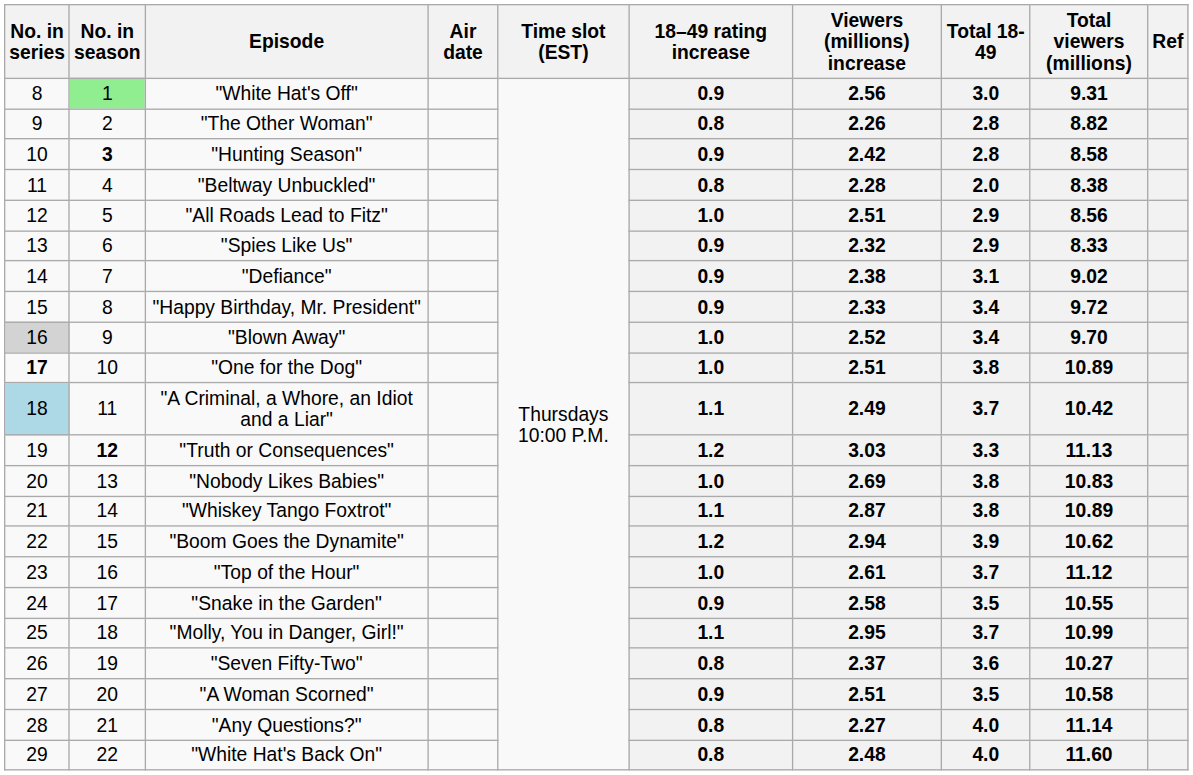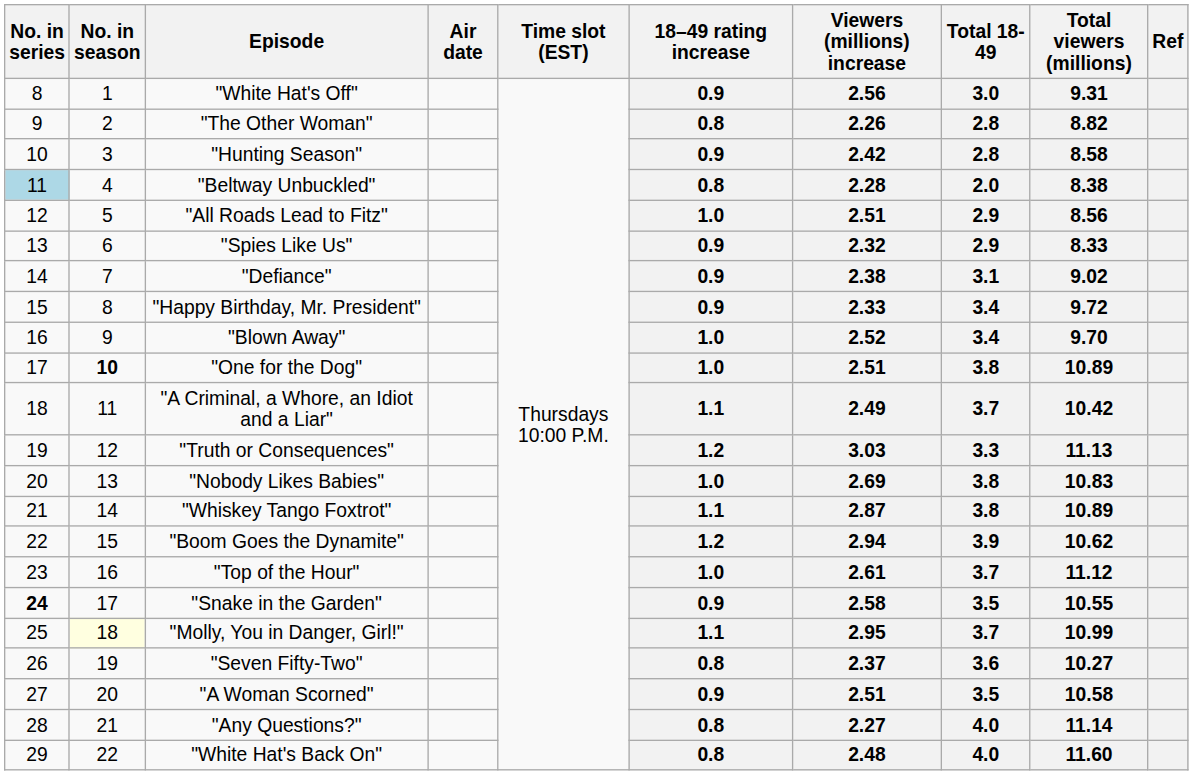"White Hat's Off" | No. in season: lightgreen background -> no background
"Hunting Season" | No. in season: bold -> normal
"Beltway Unbuckled" | No. in series: no background -> lightblue background
"Blown Away" | No. in series: lightgrey background -> no background
"One for the Dog" | No. in series: bold -> normal
"One for the Dog" | No. in season: normal -> bold
"A Criminal, a Whore, an Idiot and a Liar" | No. in series: lightblue background -> no background
"Truth or Consequences" | No. in season: bold -> normal
"Snake in the Garden" | No. in series: normal -> bold
"Molly, You in Danger, Girl!" | No. in season: no background -> lightyellow background
